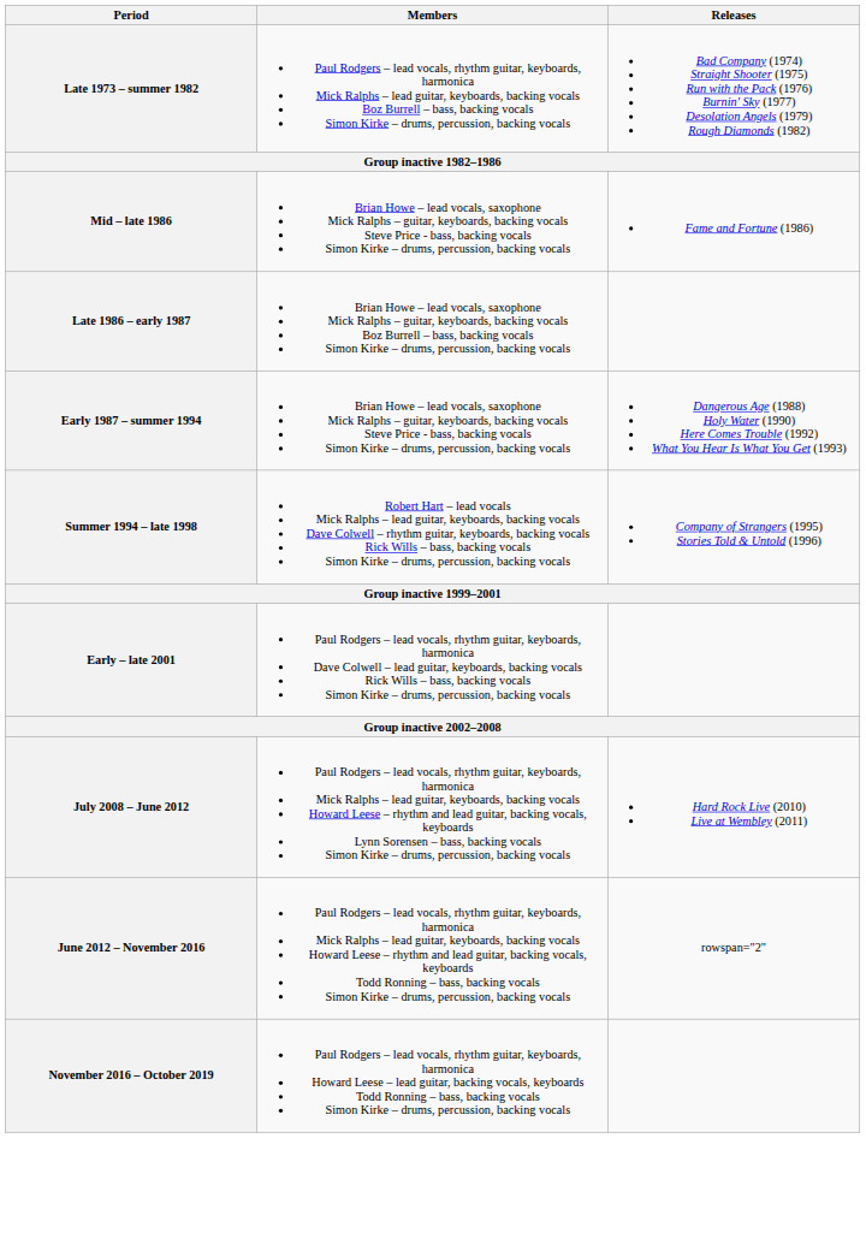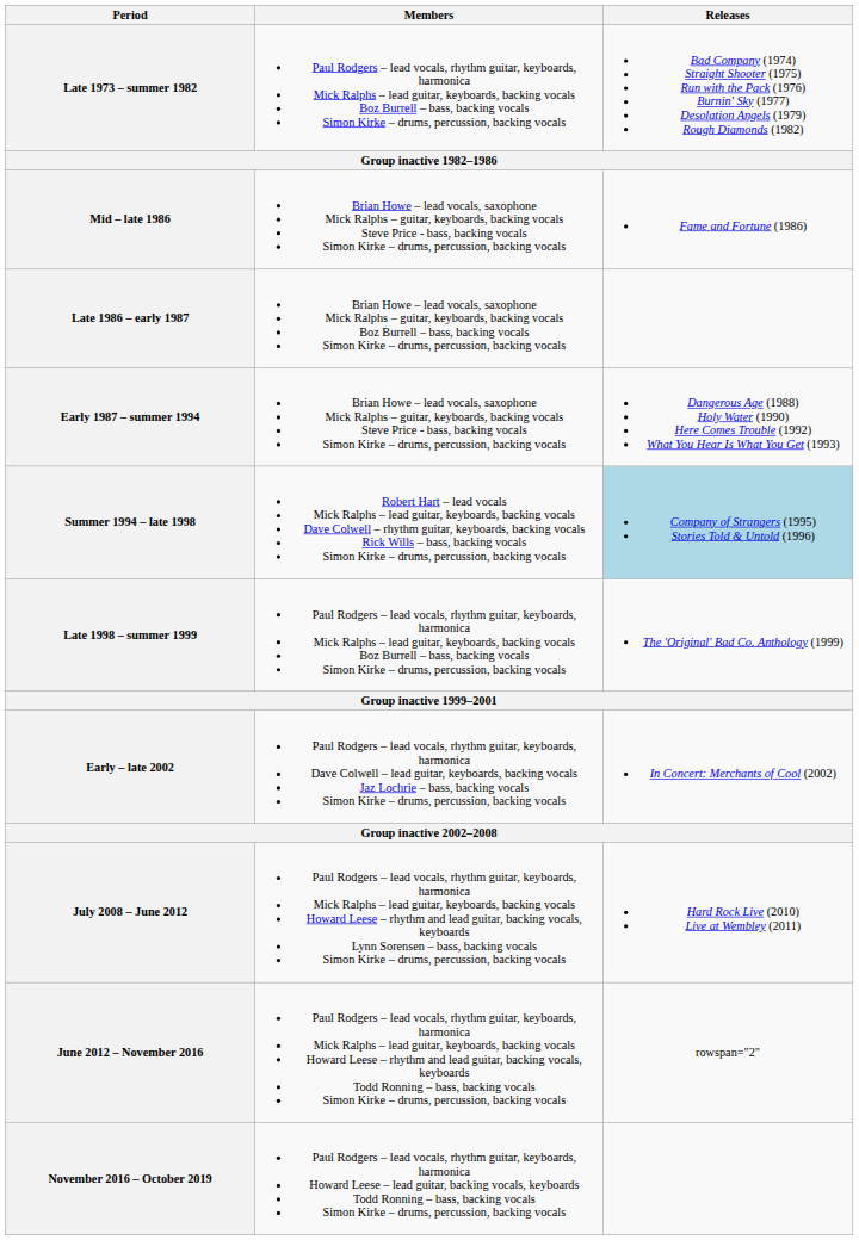Summer 1994 – late 1998 | Releases: no background -> lightblue background
+ row: Late 1998 – summer 1999 | Paul Rodgers – lead vocals, rhythm guitar, keyboards, harmonica Mick Ralphs – lead guitar, keyboards, backing vocals Boz Burrell – bass, backing vocals Simon Kirke – drums, percussion, backing vocals | The 'Original' Bad Co. Anthology (1999)
- row: Early – late 2001 | Paul Rodgers – lead vocals, rhythm guitar, keyboards, harmonica Dave Colwell – lead guitar, keyboards, backing vocals Rick Wills – bass, backing vocals Simon Kirke – drums, percussion, backing vocals
+ row: Early – late 2002 | Paul Rodgers – lead vocals, rhythm guitar, keyboards, harmonica Dave Colwell – lead guitar, keyboards, backing vocals Jaz Lochrie – bass, backing vocals Simon Kirke – drums, percussion, backing vocals | In Concert: Merchants of Cool (2002)
